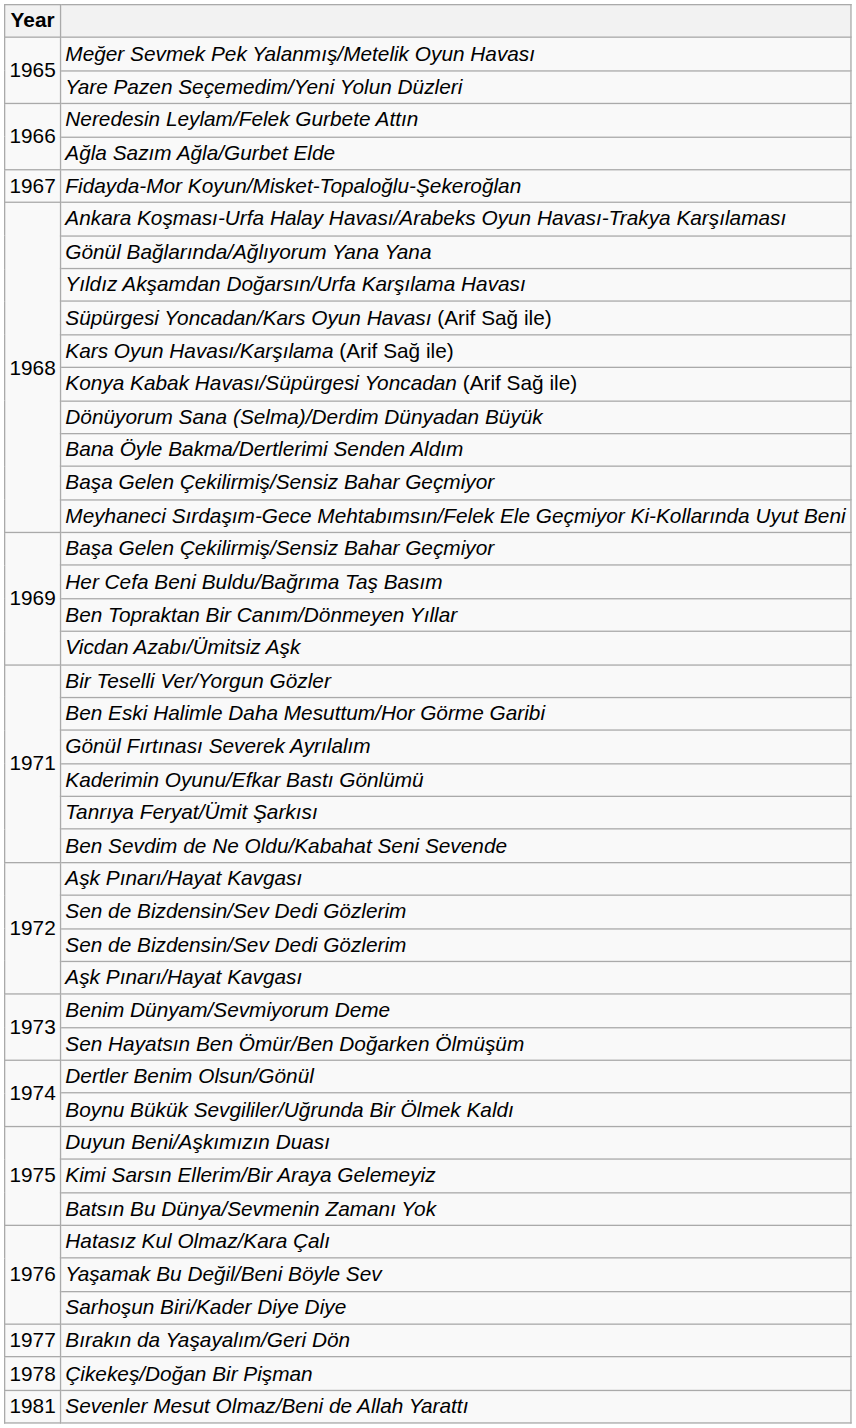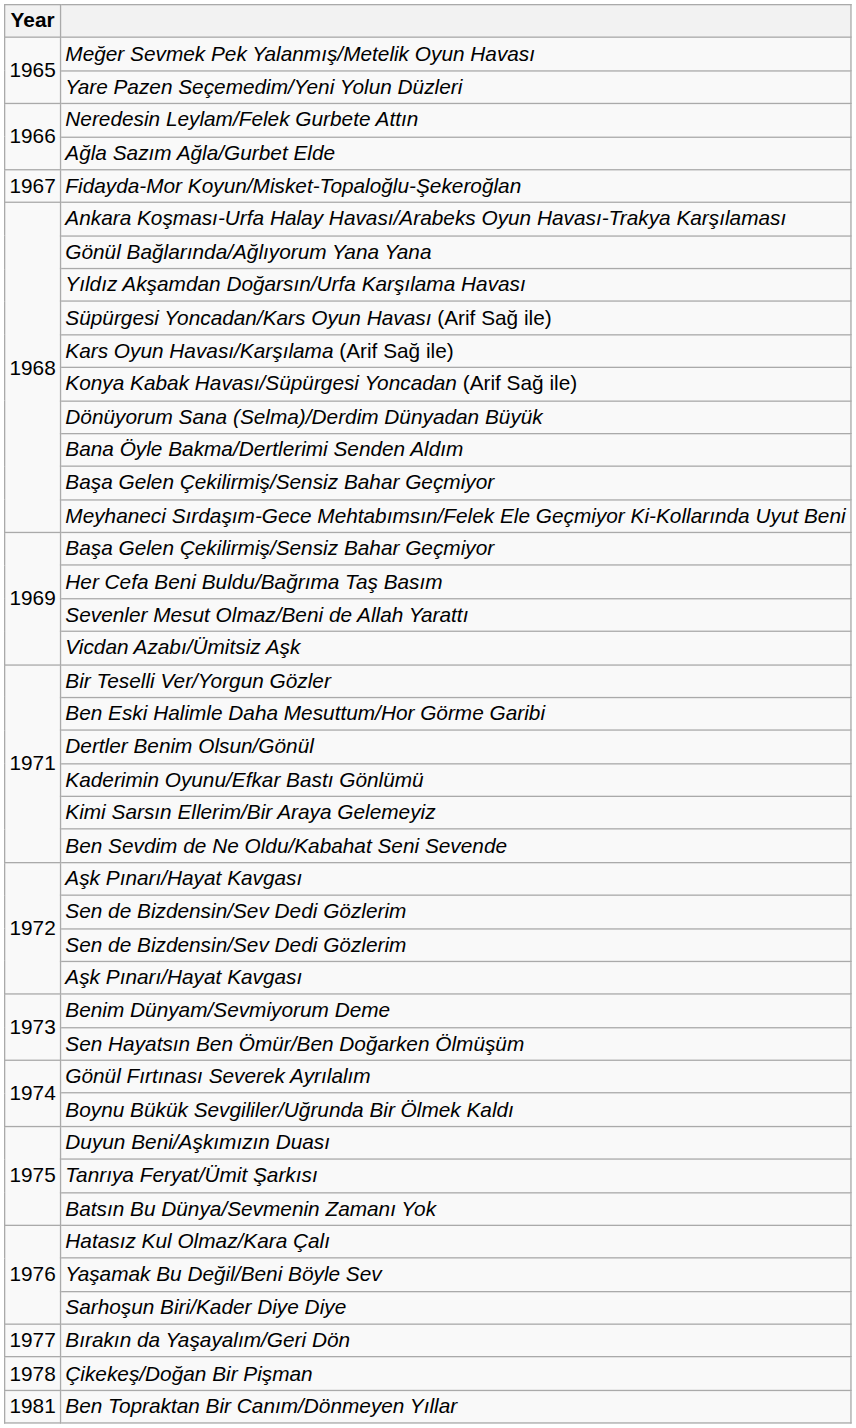row 19 | column 2: Ben Topraktan Bir Canım/Dönmeyen Yıllar -> Sevenler Mesut Olmaz/Beni de Allah Yarattı
row 23 | column 2: Gönül Fırtınası Severek Ayrılalım -> Dertler Benim Olsun/Gönül
row 25 | column 2: Tanrıya Feryat/Ümit Şarkısı -> Kimi Sarsın Ellerim/Bir Araya Gelemeyiz
row 33 | column 2: Dertler Benim Olsun/Gönül -> Gönül Fırtınası Severek Ayrılalım
row 36 | column 2: Kimi Sarsın Ellerim/Bir Araya Gelemeyiz -> Tanrıya Feryat/Ümit Şarkısı
row 43 | column 2: Sevenler Mesut Olmaz/Beni de Allah Yarattı -> Ben Topraktan Bir Canım/Dönmeyen Yıllar
